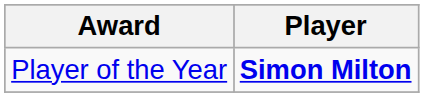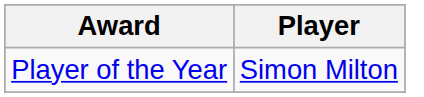Player of the Year | Player: bold -> normal
